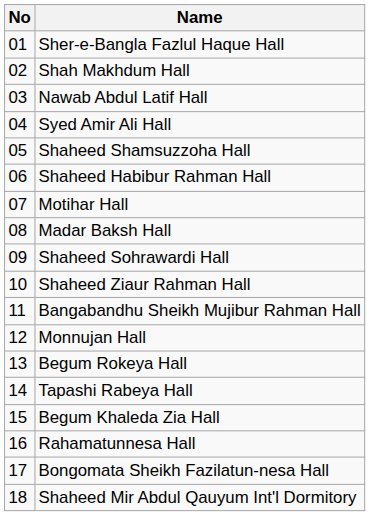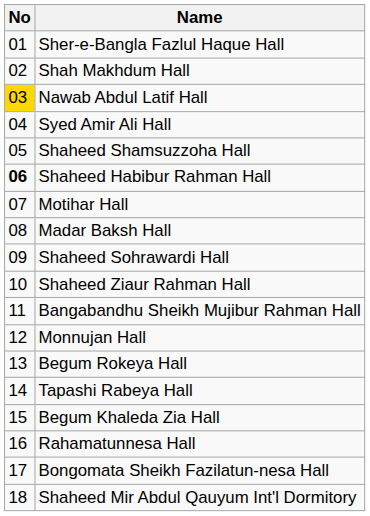Nawab Abdul Latif Hall | No: no background -> gold background
Shaheed Habibur Rahman Hall | No: normal -> bold
